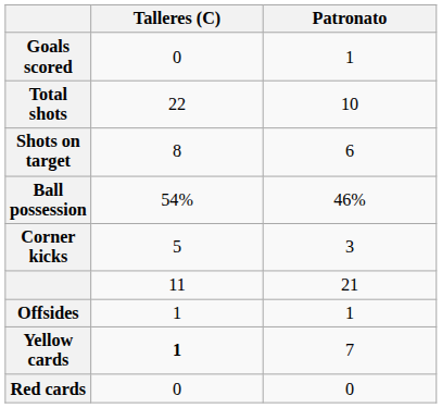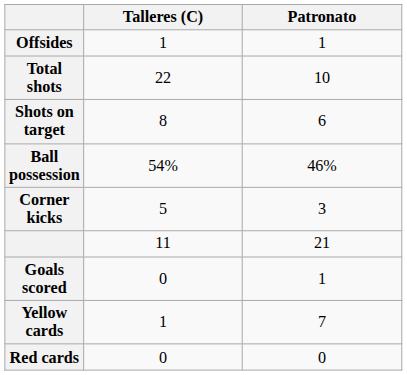rows swapped: Goals scored <-> Offsides
Yellow cards | Talleres (C): bold -> normal
